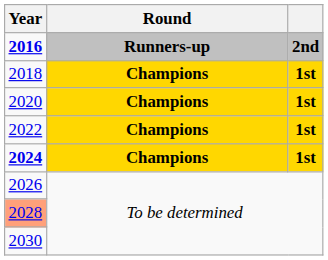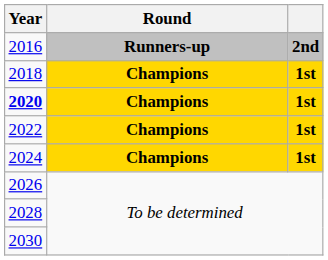2016 | Year: bold -> normal
2020 | Year: normal -> bold
2024 | Year: bold -> normal
2028 | Year: lightsalmon background -> no background
